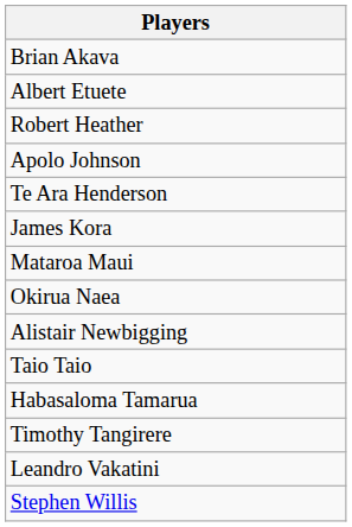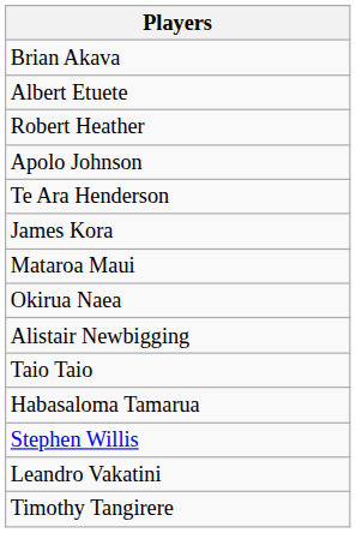row 13 | column 1: Timothy Tangirere -> Stephen Willis
row 15 | column 1: Stephen Willis -> Timothy Tangirere
